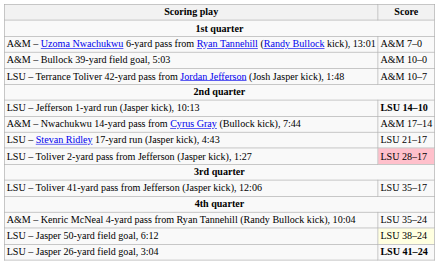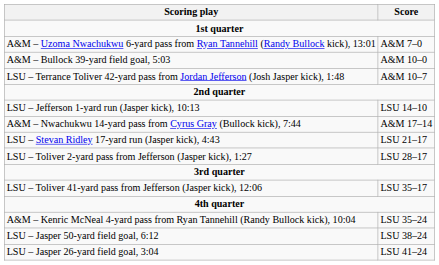LSU – Jefferson 1-yard run (Jasper kick), 10:13 | Score: bold -> normal
LSU – Toliver 2-yard pass from Jefferson (Jasper kick), 1:27 | Score: pink background -> no background
LSU – Jasper 50-yard field goal, 6:12 | Score: lightyellow background -> no background
LSU – Jasper 26-yard field goal, 3:04 | Score: bold -> normal
